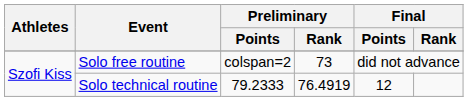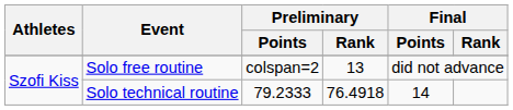Solo free routine | Preliminary / Rank: 73 -> 13
Solo technical routine | Preliminary / Rank: 76.4919 -> 76.4918
Solo technical routine | Final / Points: 12 -> 14
